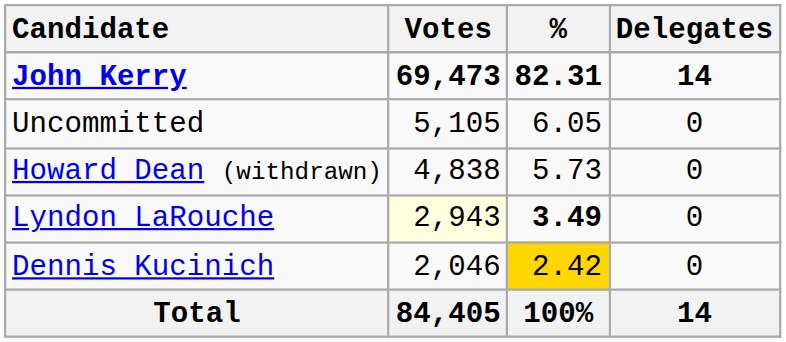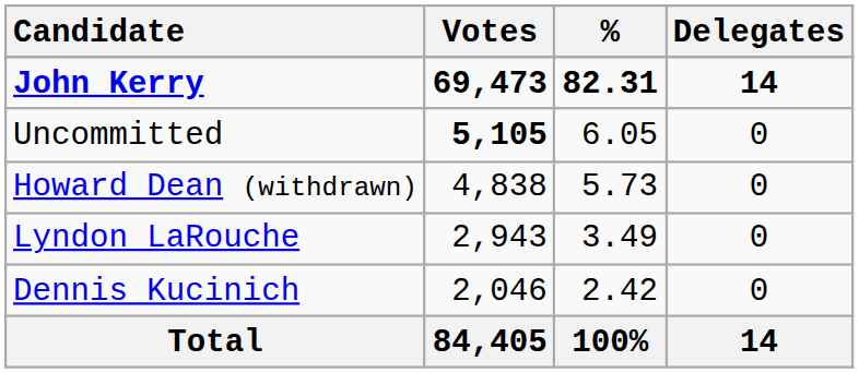Uncommitted | Votes: normal -> bold
Lyndon LaRouche | Votes: lightyellow background -> no background
Lyndon LaRouche | %: bold -> normal
Dennis Kucinich | %: gold background -> no background
